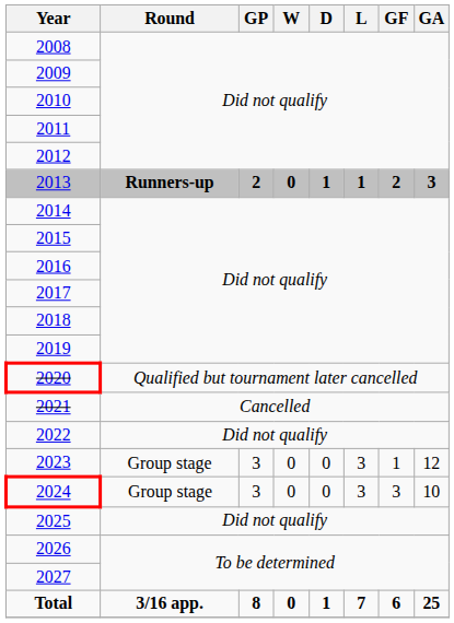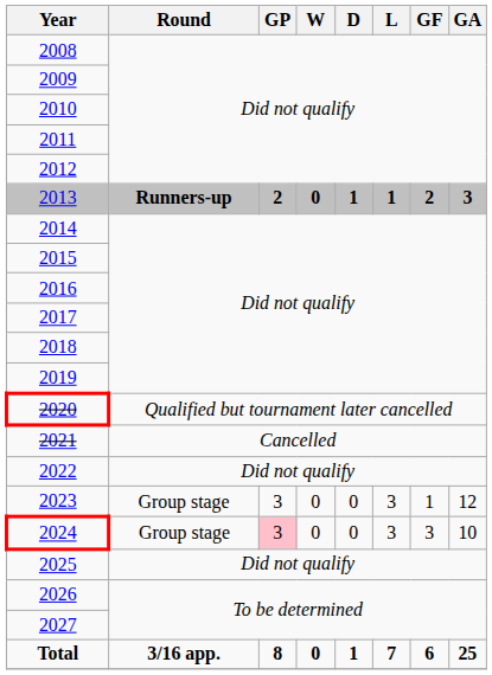2024 | GP: no background -> pink background
